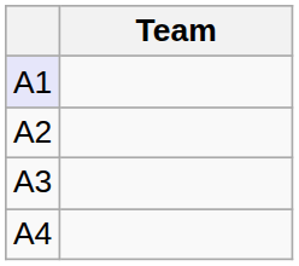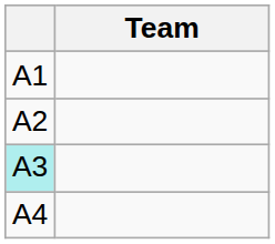A1 | column 1: lavender background -> no background
A3 | column 1: no background -> paleturquoise background
